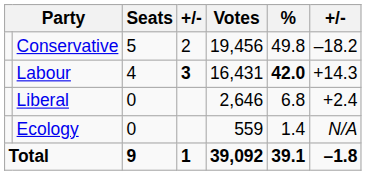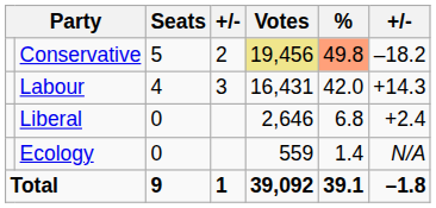Conservative | Votes: no background -> khaki background
Conservative | %: no background -> lightsalmon background
Labour | column 4: bold -> normal
Labour | %: bold -> normal
